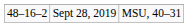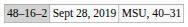Sept 28, 2019 | column 1: no background -> lightgrey background
